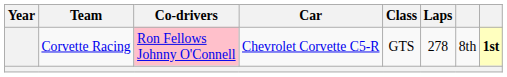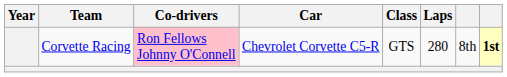Corvette Racing | Laps: 278 -> 280
